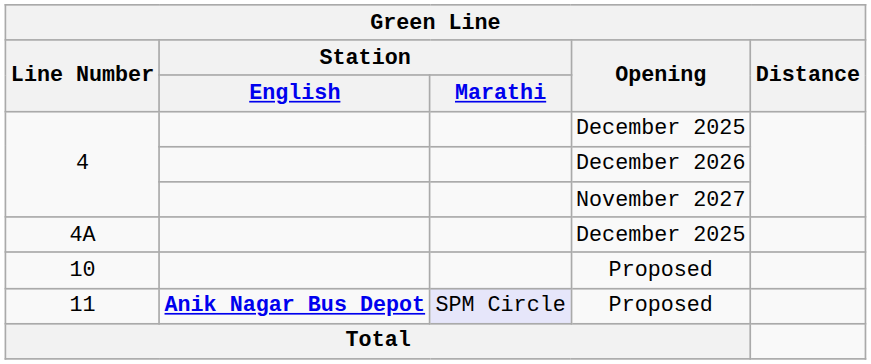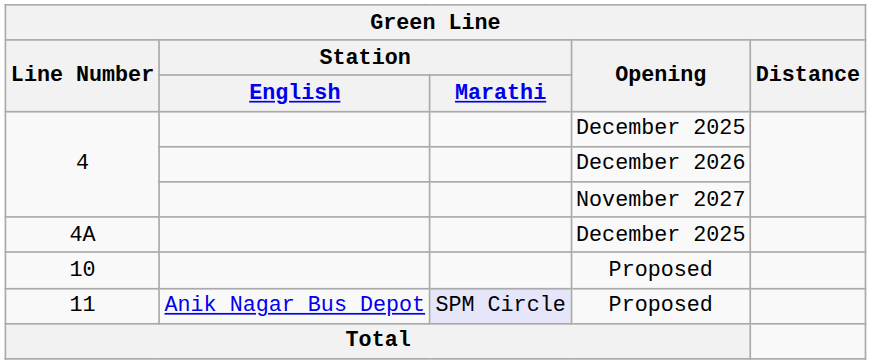11 | Station / English: bold -> normal
